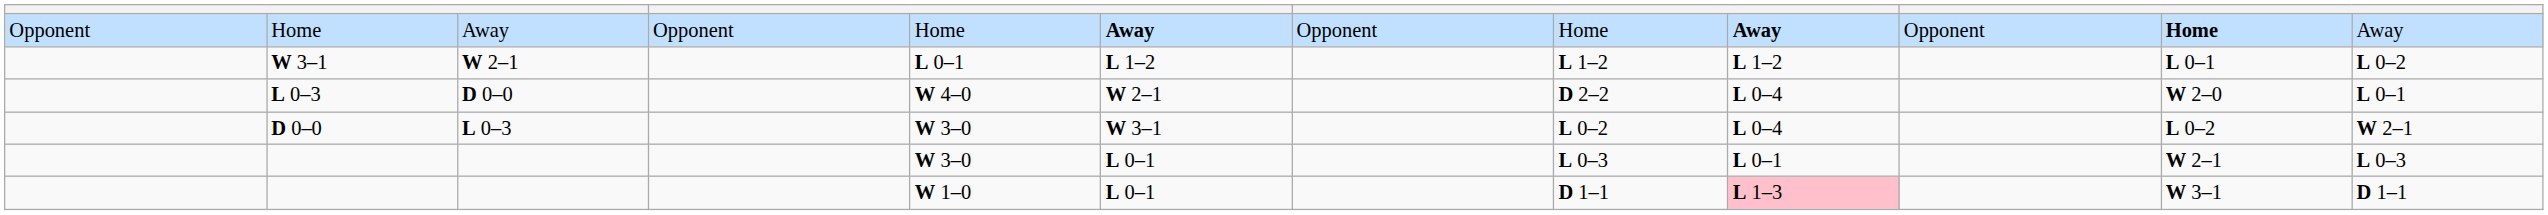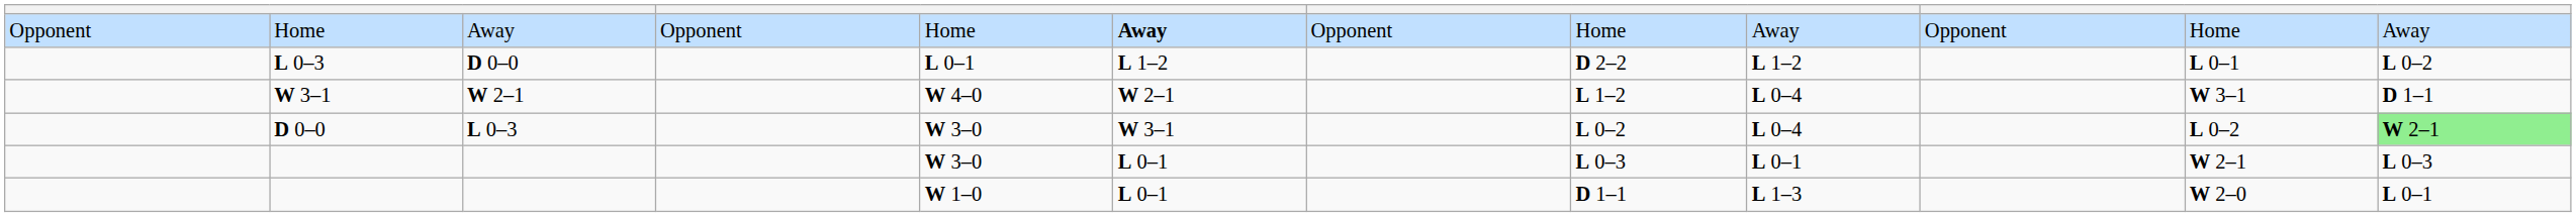row 2 | column 9: bold -> normal
row 2 | column 11: bold -> normal
row 3 | column 2: W 3–1 -> L 0–3
row 3 | column 3: W 2–1 -> D 0–0
row 3 | column 8: L 1–2 -> D 2–2
row 4 | column 2: L 0–3 -> W 3–1
row 4 | column 3: D 0–0 -> W 2–1
row 4 | column 8: D 2–2 -> L 1–2
row 4 | column 11: W 2–0 -> W 3–1
row 4 | column 12: L 0–1 -> D 1–1
row 5 | column 12: no background -> lightgreen background
row 7 | column 9: pink background -> no background
row 7 | column 11: W 3–1 -> W 2–0
row 7 | column 12: D 1–1 -> L 0–1
